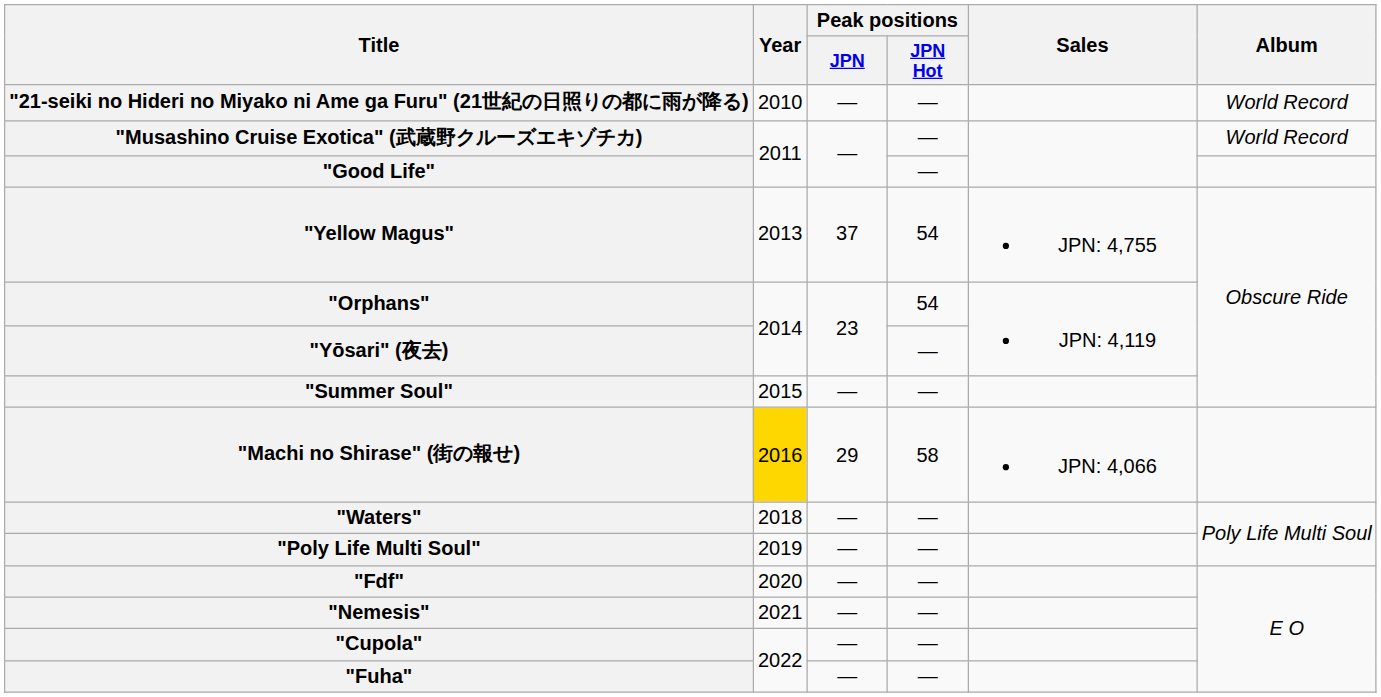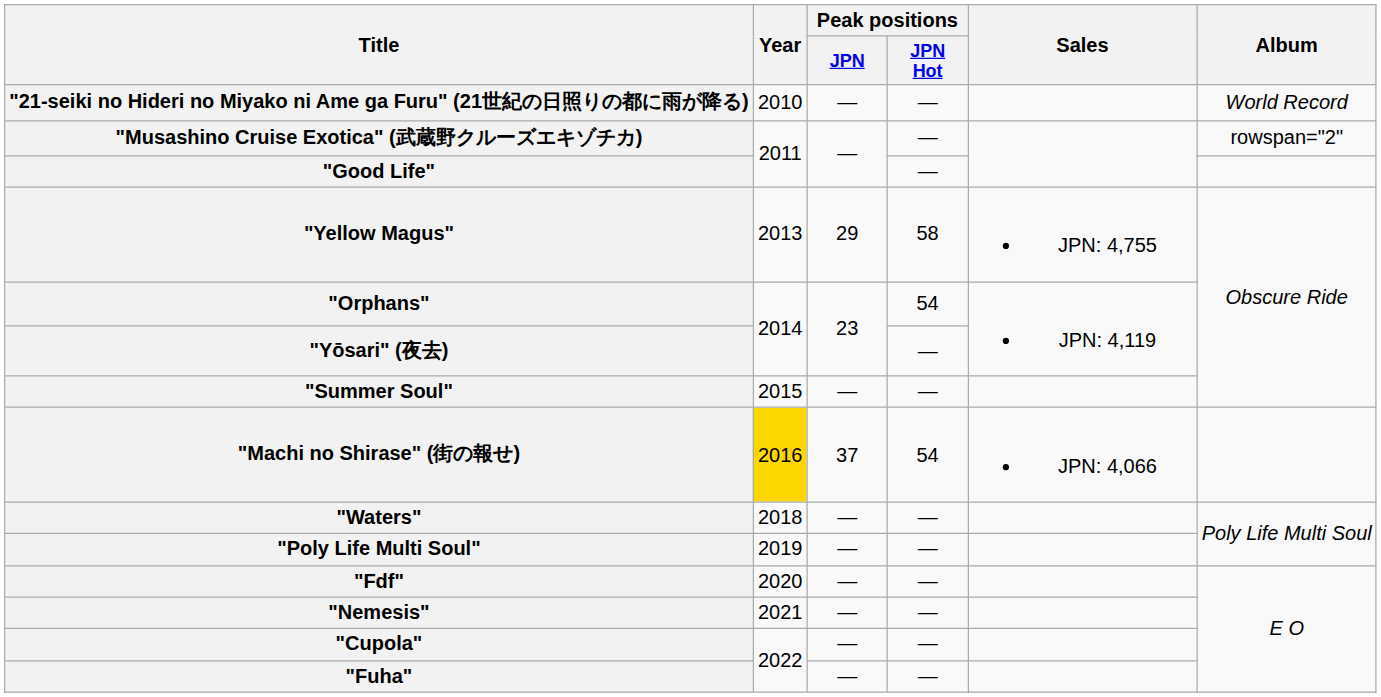"Musashino Cruise Exotica" (武蔵野クルーズエキゾチカ) | Album: World Record -> rowspan="2"
"Yellow Magus" | Peak positions / JPN: 37 -> 29
"Yellow Magus" | Peak positions / JPN Hot: 54 -> 58
"Machi no Shirase" (街の報せ) | Peak positions / JPN: 29 -> 37
"Machi no Shirase" (街の報せ) | Peak positions / JPN Hot: 58 -> 54
